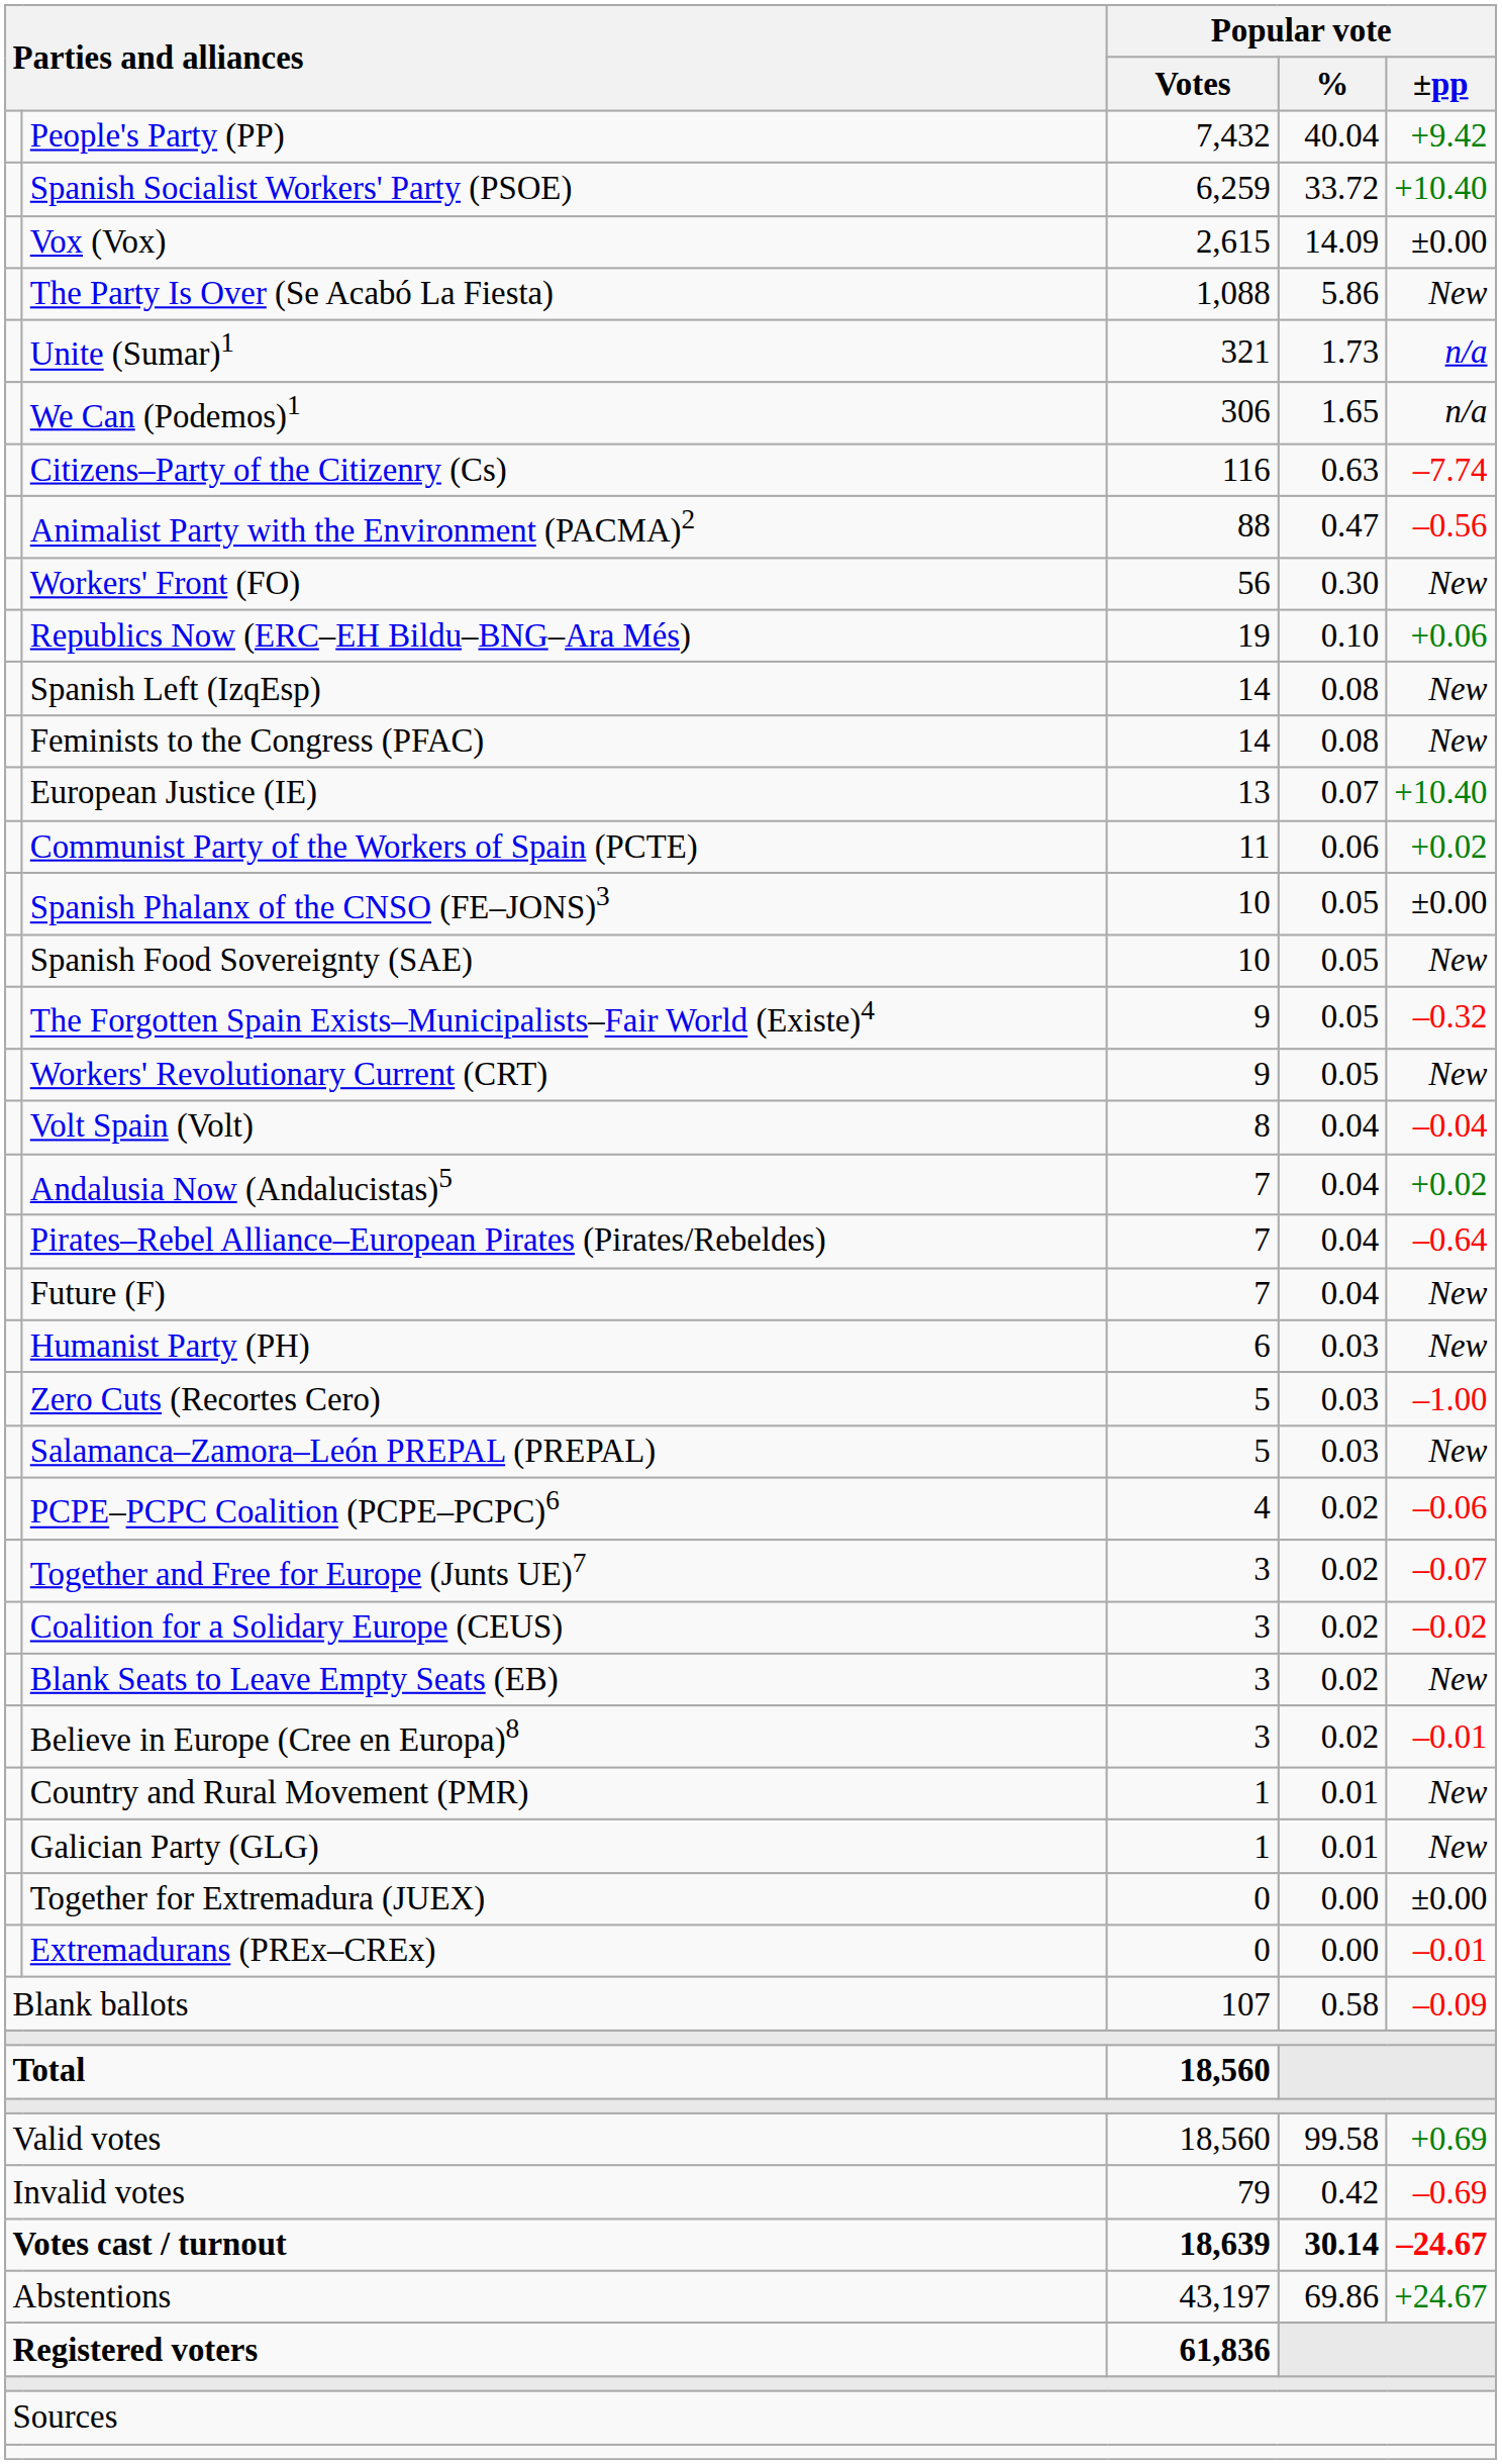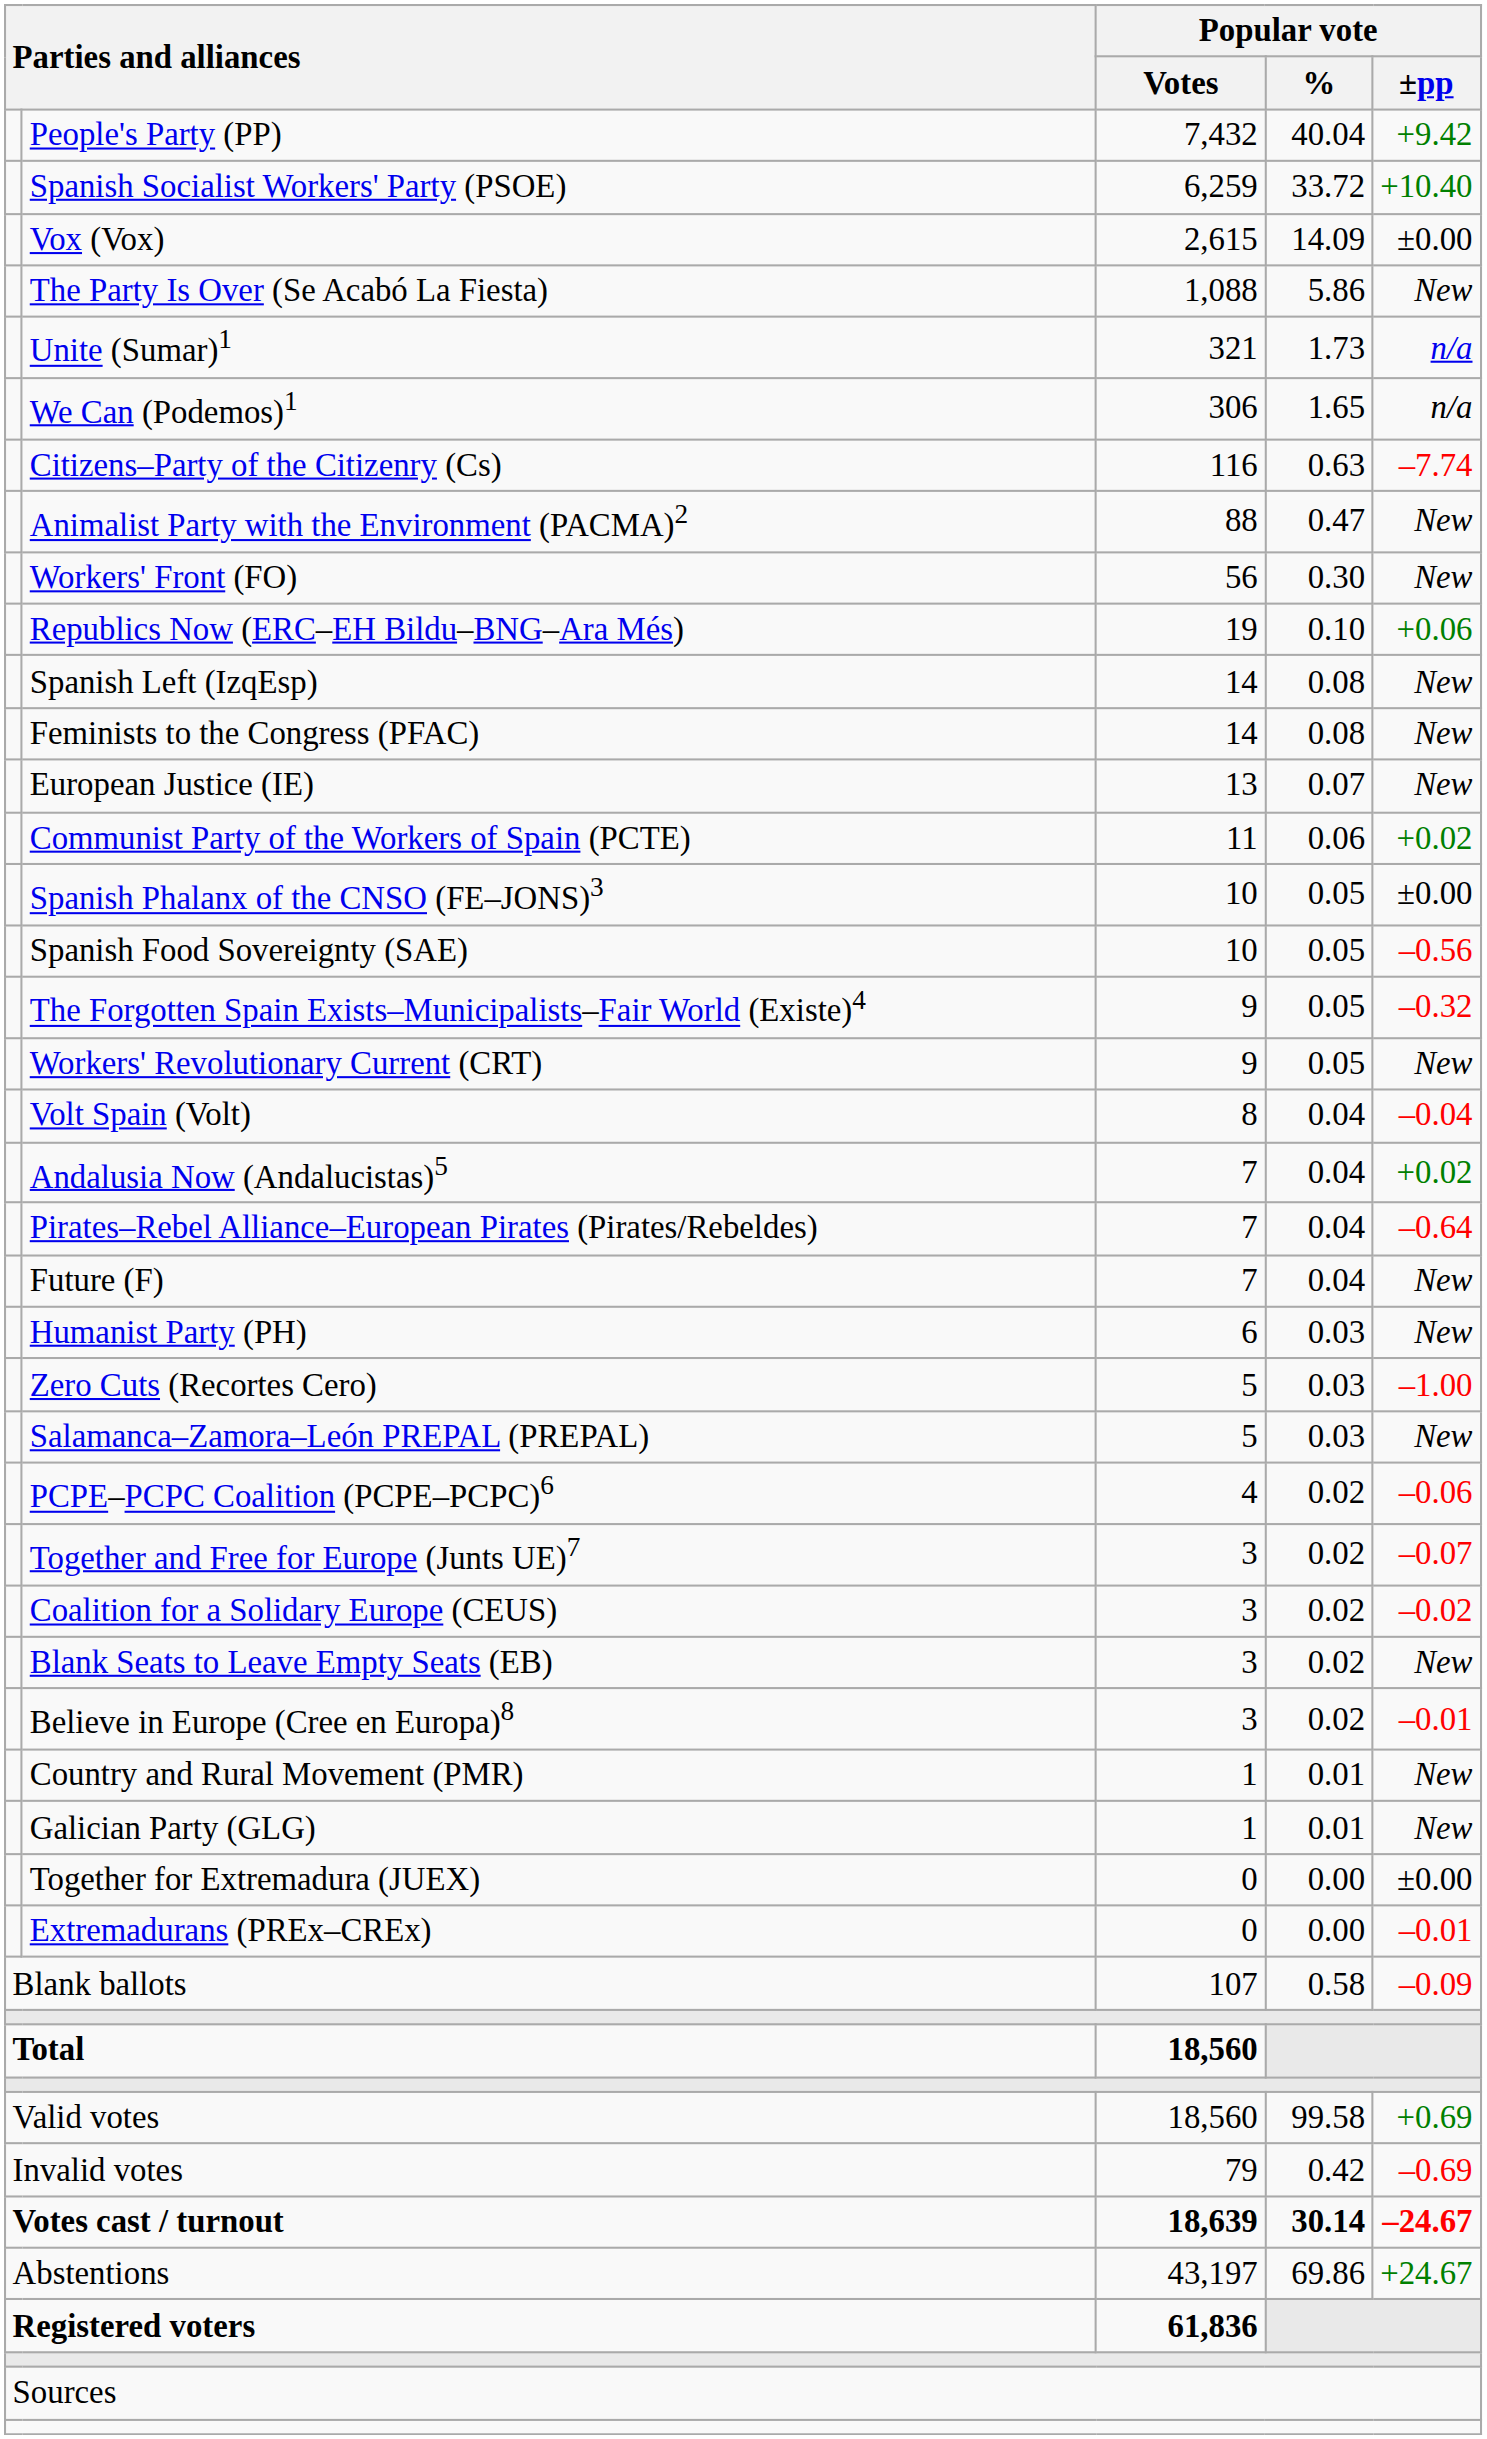Animalist Party with the Environment (PACMA)2 | Popular vote / ±pp: –0.56 -> New
European Justice (IE) | Popular vote / ±pp: +10.40 -> New
Spanish Food Sovereignty (SAE) | Popular vote / ±pp: New -> –0.56
